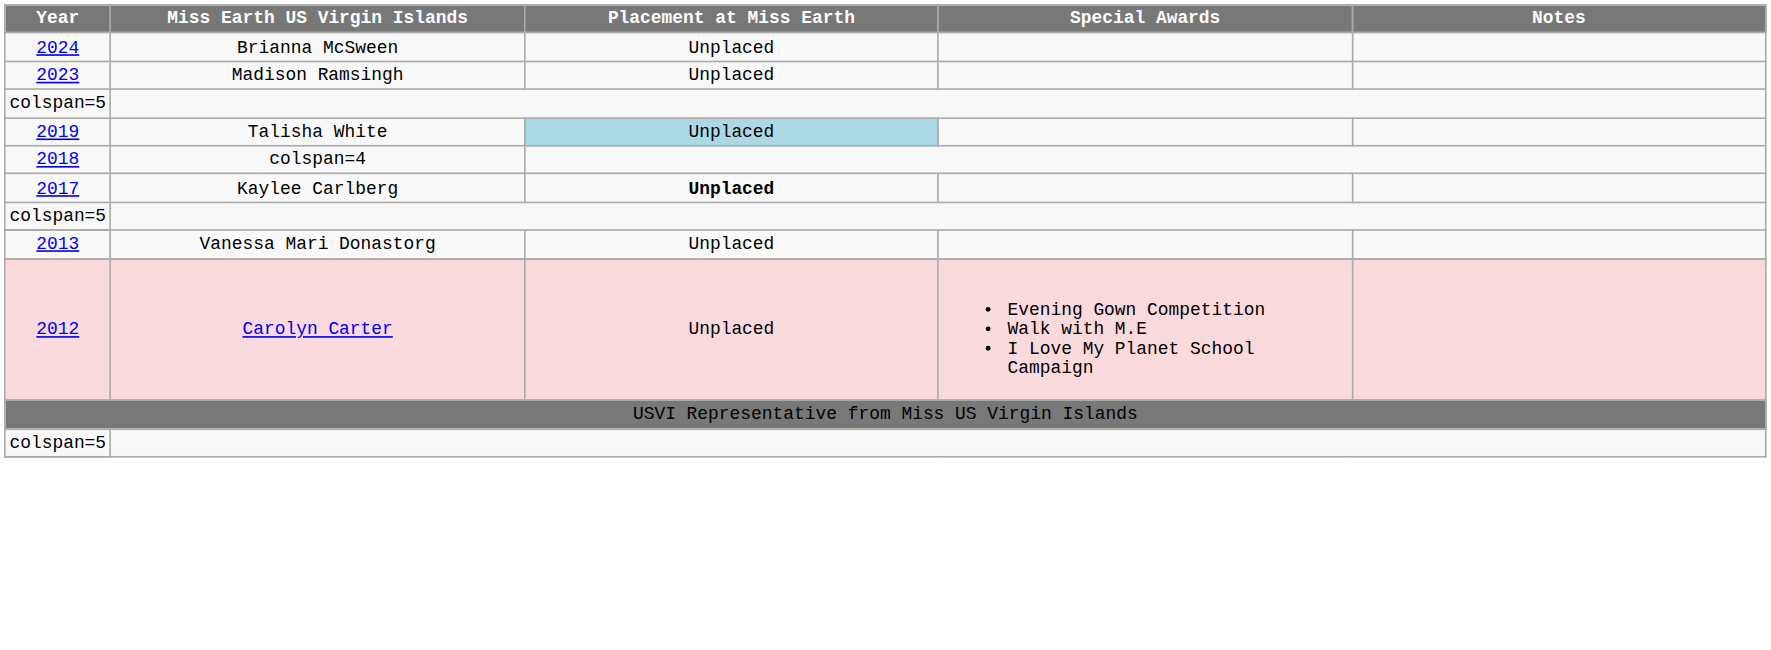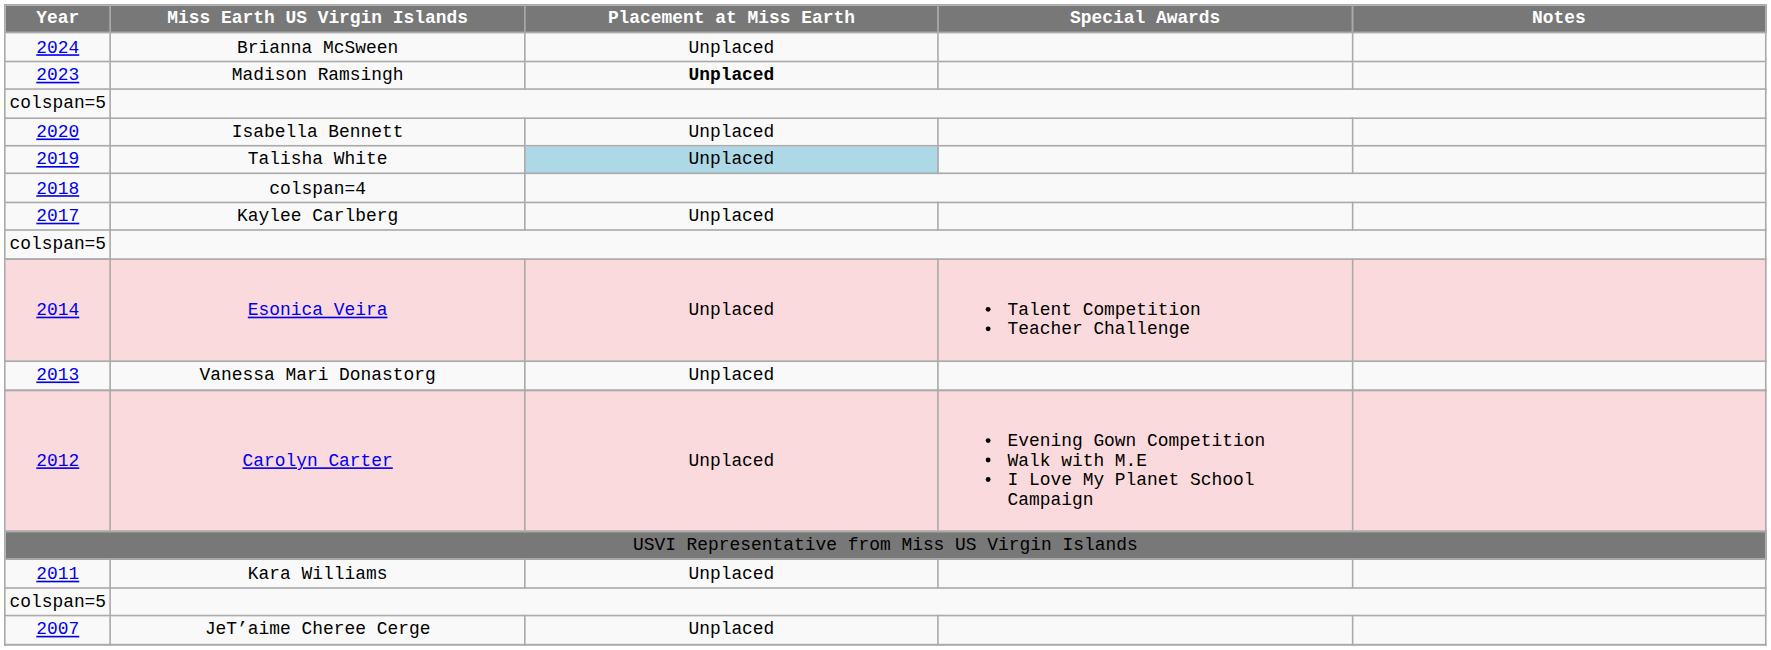2023 | Placement at Miss Earth: normal -> bold
+ row: 2020 | Isabella Bennett | Unplaced
2017 | Placement at Miss Earth: bold -> normal
+ row: 2014 | Esonica Veira | Unplaced | Talent Competition Teacher Challenge
+ row: 2011 | Kara Williams | Unplaced
+ row: 2007 | JeT’aime Cheree Cerge | Unplaced
